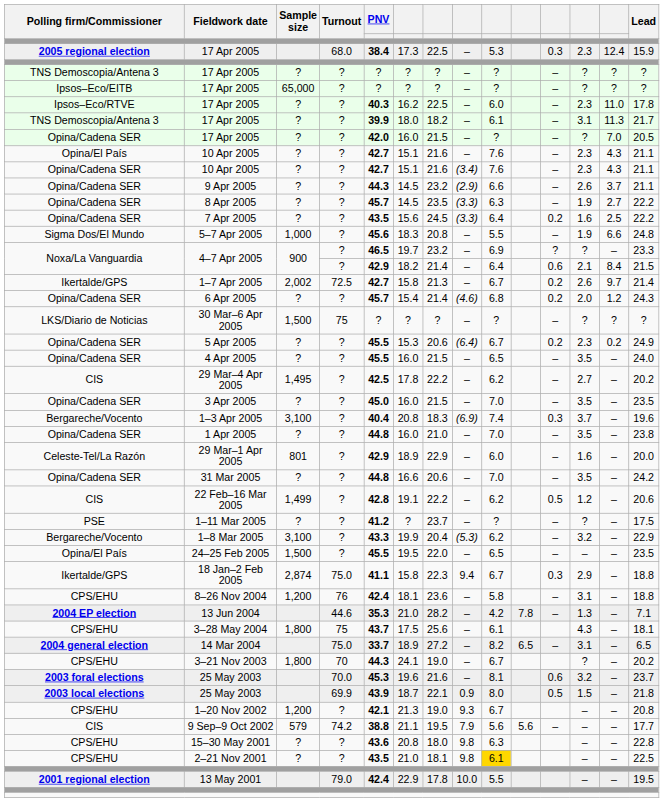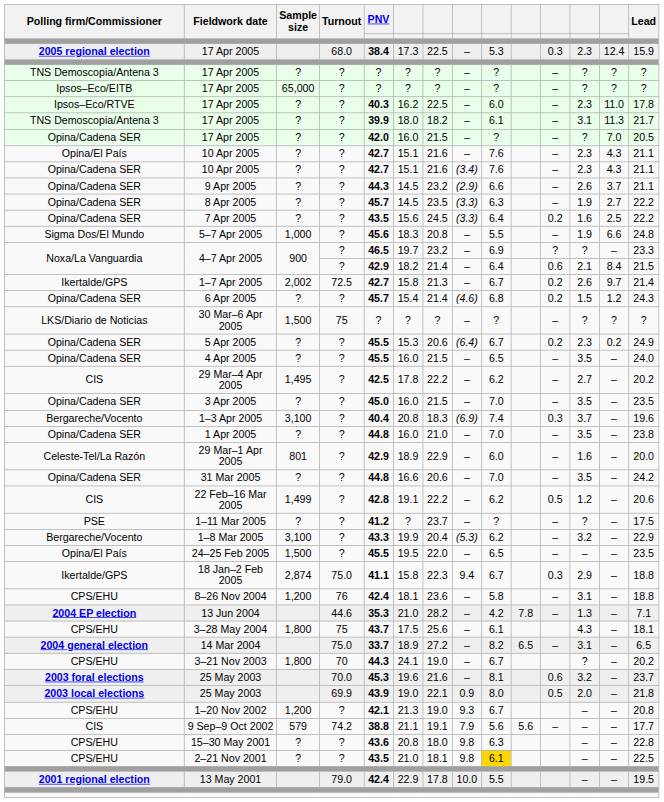6 Apr 2005 | column 12: 2.0 -> 1.5
2003 local elections / 25 May 2003 | column 6: 18.7 -> 19.0
2003 local elections / 25 May 2003 | column 12: 1.5 -> 2.0
9 Sep–9 Oct 2002 | column 7: 19.5 -> 19.1
